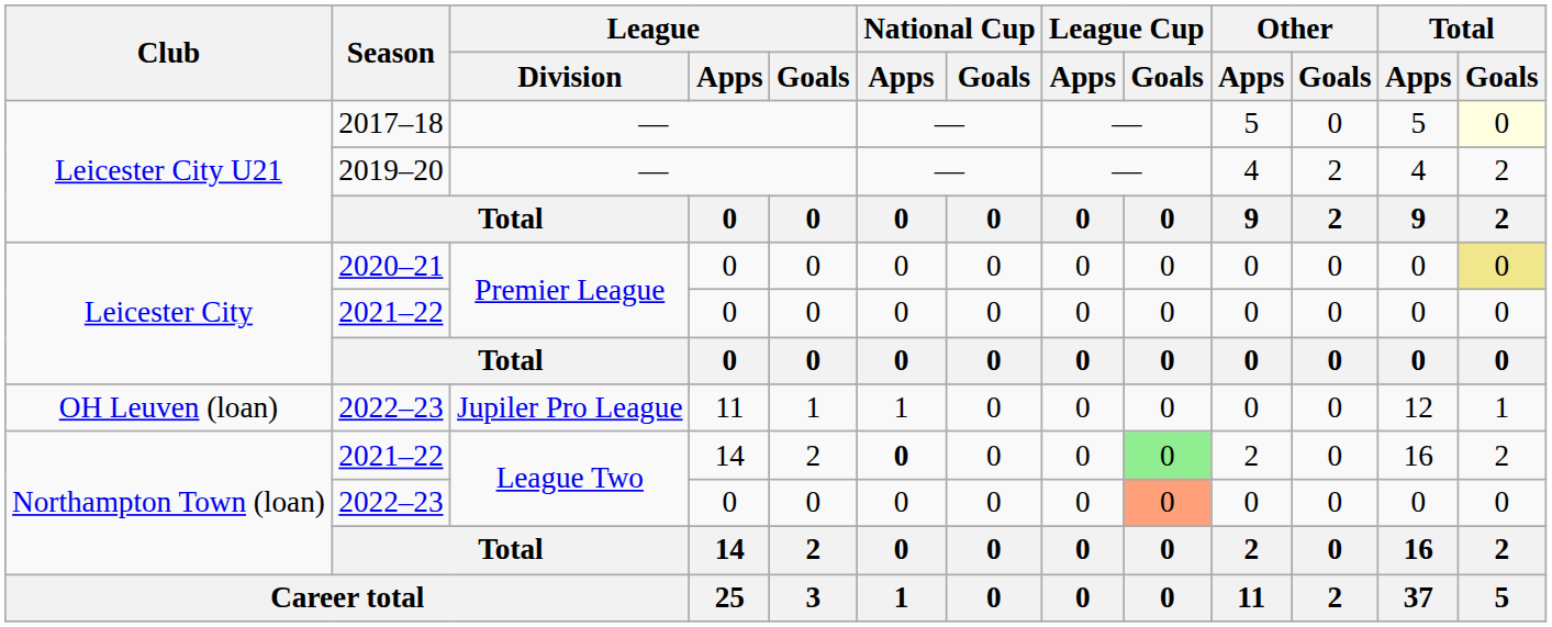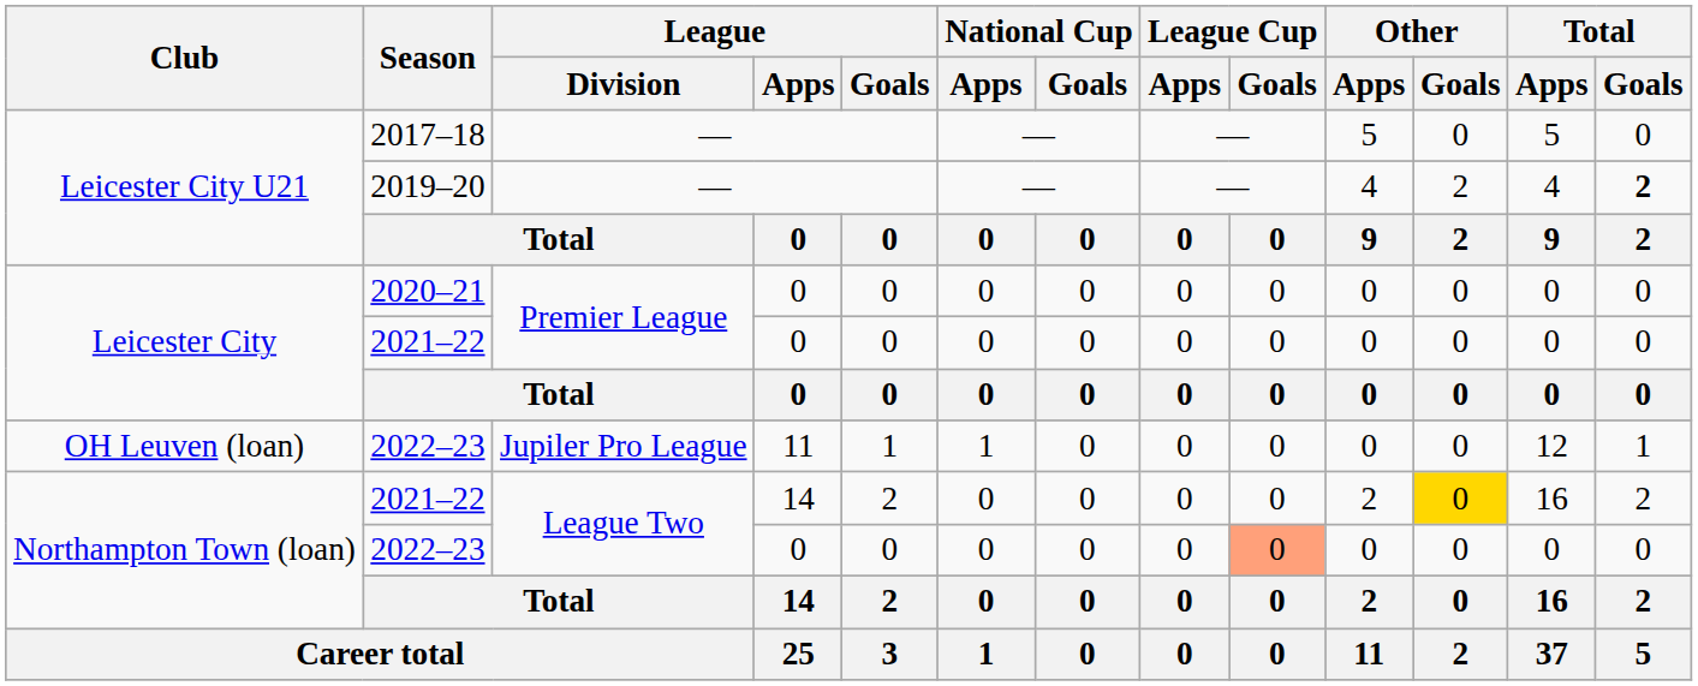2017–18 | Total / Goals: lightyellow background -> no background
2019–20 | Total / Goals: normal -> bold
2020–21 | Total / Goals: khaki background -> no background
Northampton Town (loan) / 2021–22 | National Cup / Apps: bold -> normal
Northampton Town (loan) / 2021–22 | League Cup / Goals: lightgreen background -> no background
Northampton Town (loan) / 2021–22 | Other / Goals: no background -> gold background
